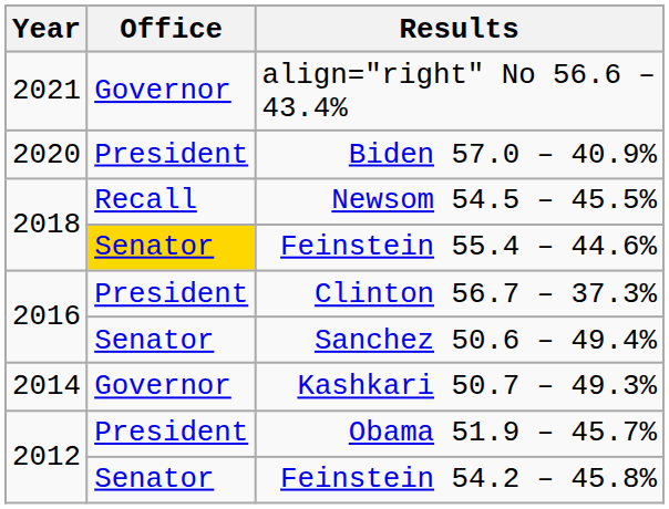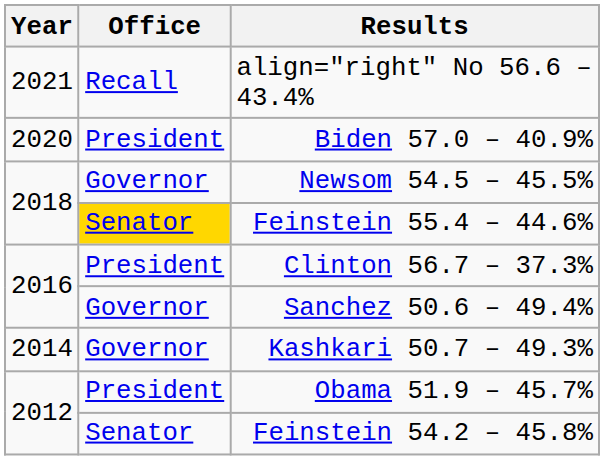align="right" No 56.6 – 43.4% | Office: Governor -> Recall
Newsom 54.5 – 45.5% | Office: Recall -> Governor
Sanchez 50.6 – 49.4% | Office: Senator -> Governor
